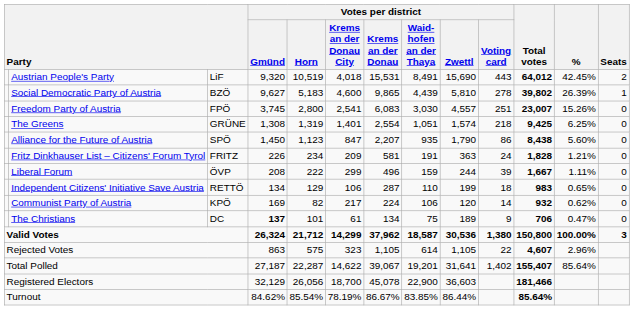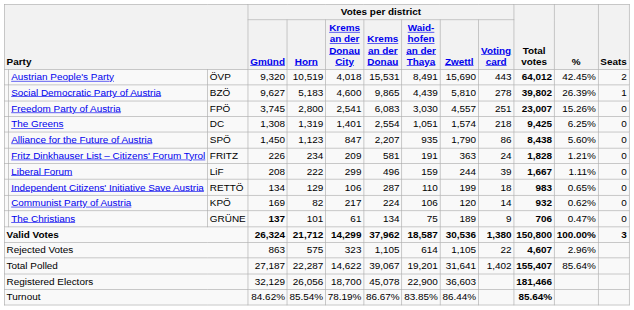Austrian People's Party | column 3: LiF -> ÖVP
The Greens | column 3: GRÜNE -> DC
Liberal Forum | column 3: ÖVP -> LiF
The Christians | column 3: DC -> GRÜNE
